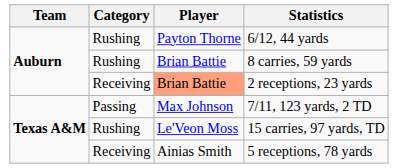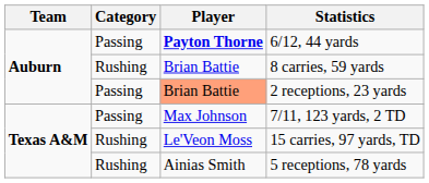6/12, 44 yards | Category: Rushing -> Passing
6/12, 44 yards | Player: normal -> bold
2 receptions, 23 yards | Category: Receiving -> Passing
5 receptions, 78 yards | Category: Receiving -> Rushing
